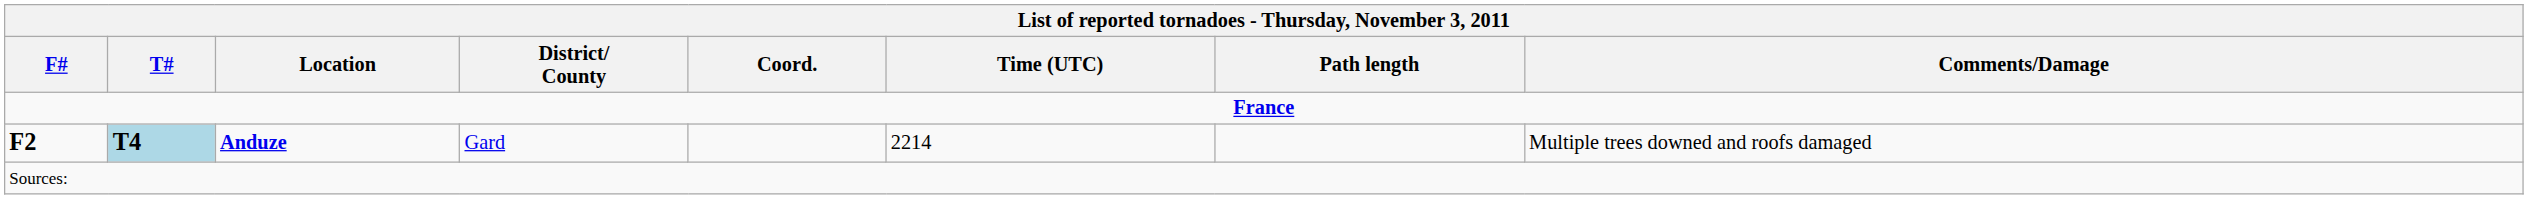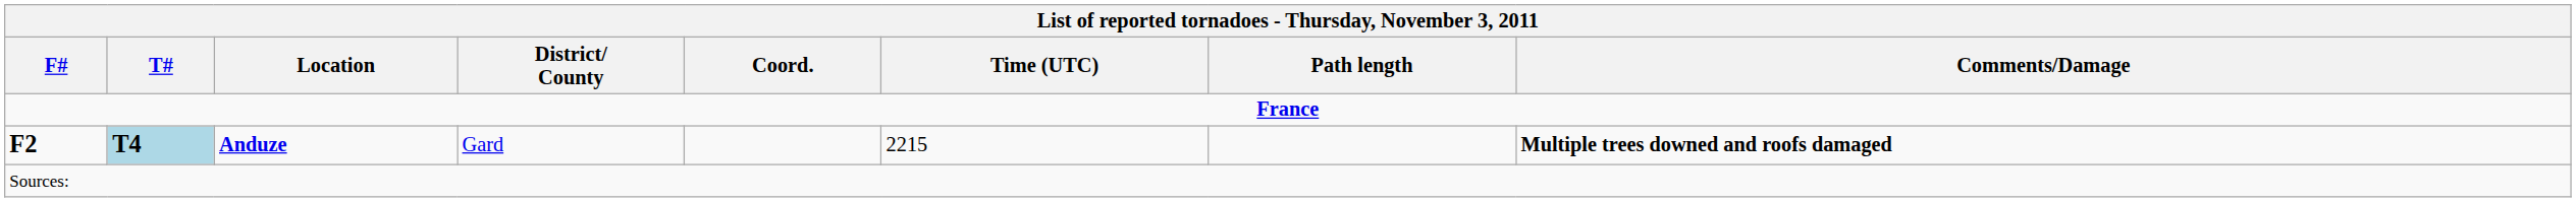F2 | Time (UTC): 2214 -> 2215
F2 | Comments/Damage: normal -> bold
